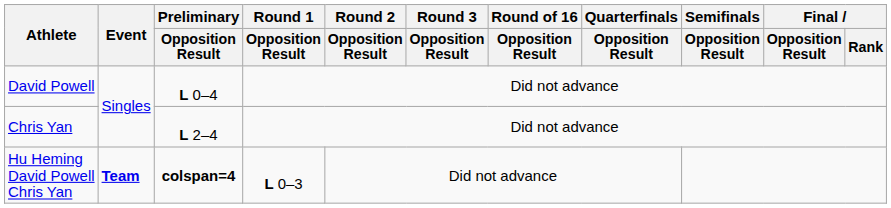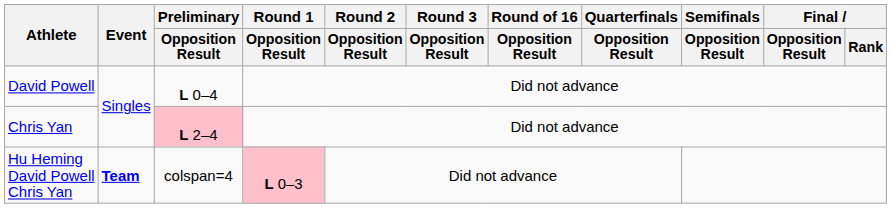Chris Yan | Preliminary / Opposition Result: no background -> pink background
Hu Heming David Powell Chris Yan | Preliminary / Opposition Result: bold -> normal
Hu Heming David Powell Chris Yan | Round 1 / Opposition Result: no background -> pink background
